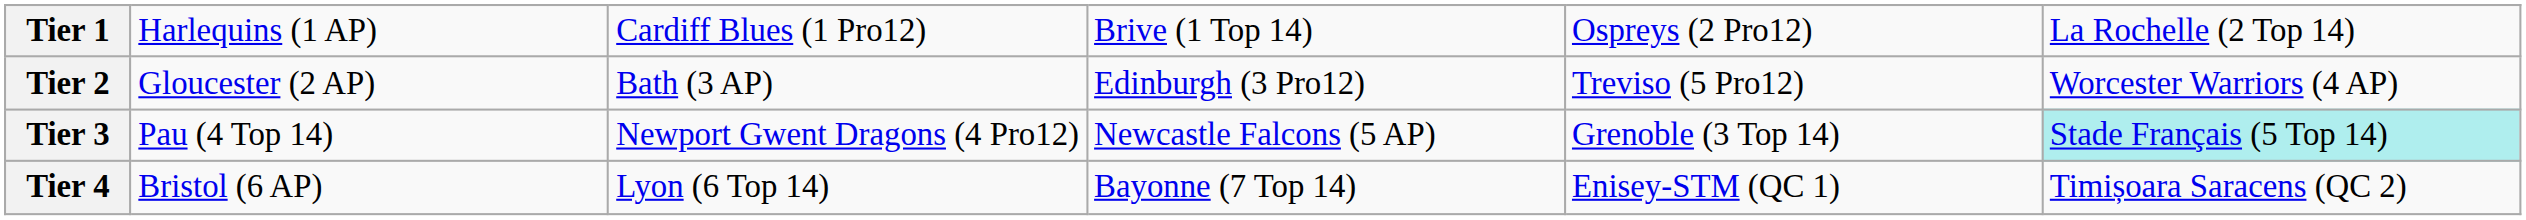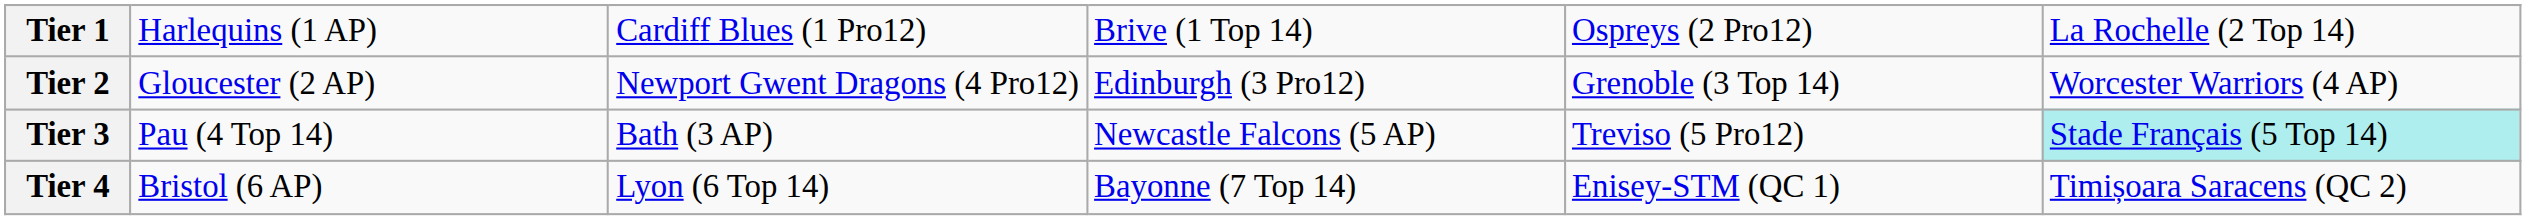Tier 2 | column 3: Bath (3 AP) -> Newport Gwent Dragons (4 Pro12)
Tier 2 | column 5: Treviso (5 Pro12) -> Grenoble (3 Top 14)
Tier 3 | column 3: Newport Gwent Dragons (4 Pro12) -> Bath (3 AP)
Tier 3 | column 5: Grenoble (3 Top 14) -> Treviso (5 Pro12)
